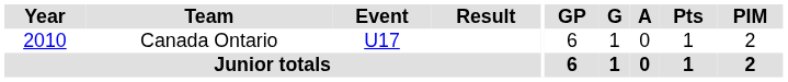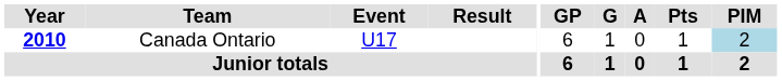Canada Ontario | Year: normal -> bold
Canada Ontario | PIM: no background -> lightblue background
